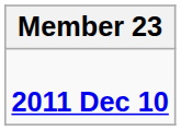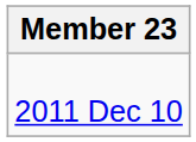row 2 | column 1: bold -> normal
